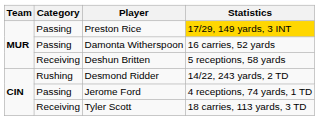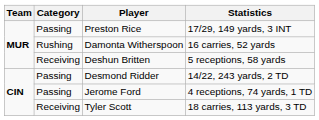Preston Rice | Statistics: gold background -> no background
Damonta Witherspoon | Category: Passing -> Rushing
Desmond Ridder | Category: Rushing -> Passing
